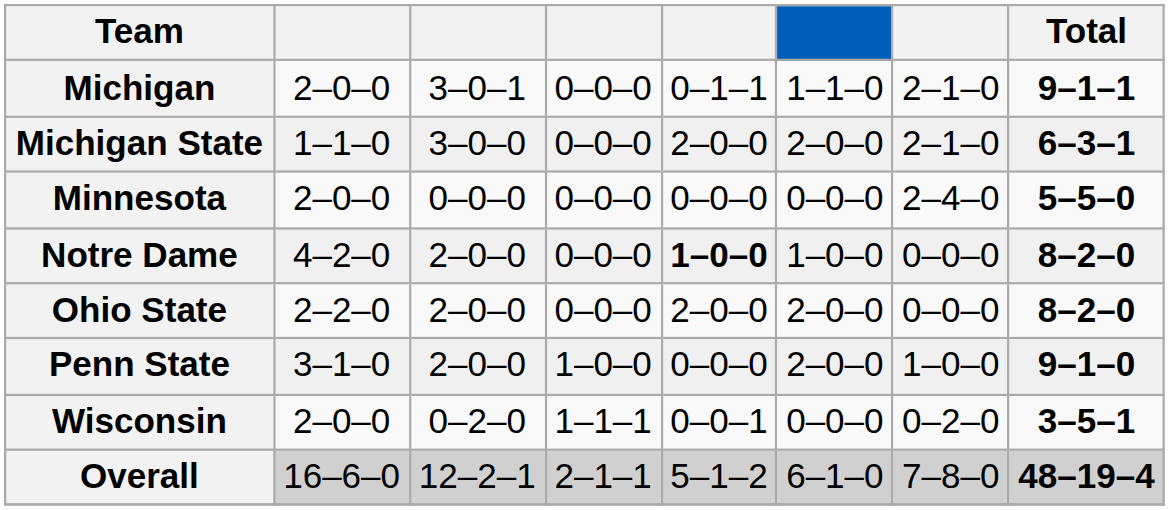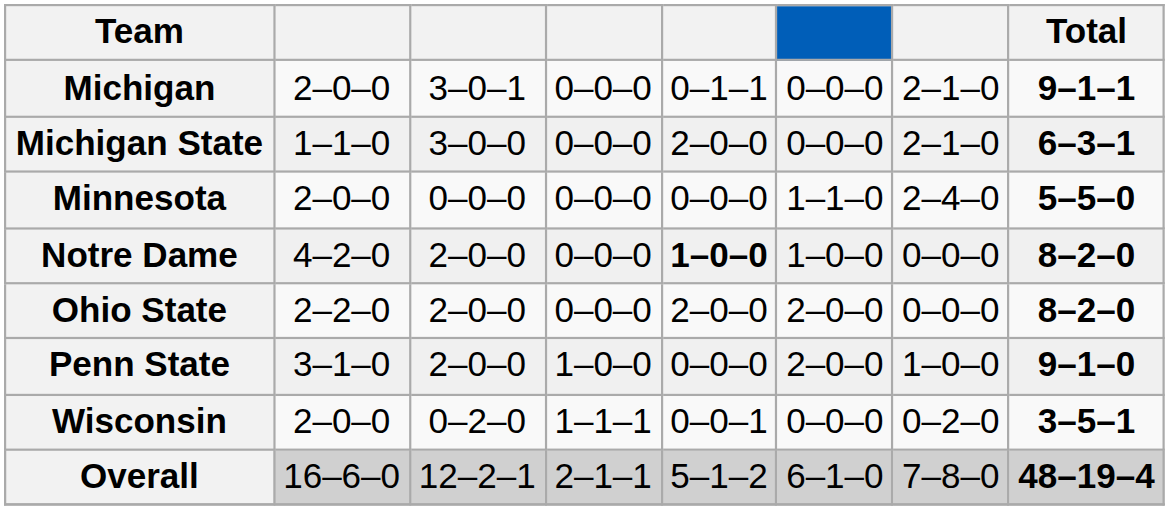Michigan | column 6: 1–1–0 -> 0–0–0
Michigan State | column 6: 2–0–0 -> 0–0–0
Minnesota | column 6: 0–0–0 -> 1–1–0
